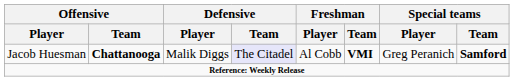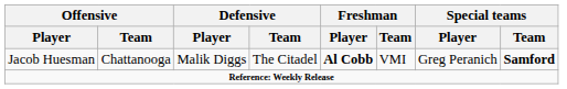Jacob Huesman | Offensive / Team: bold -> normal
Jacob Huesman | Defensive / Team: lavender background -> no background
Jacob Huesman | Freshman / Player: normal -> bold
Jacob Huesman | Freshman / Team: bold -> normal
